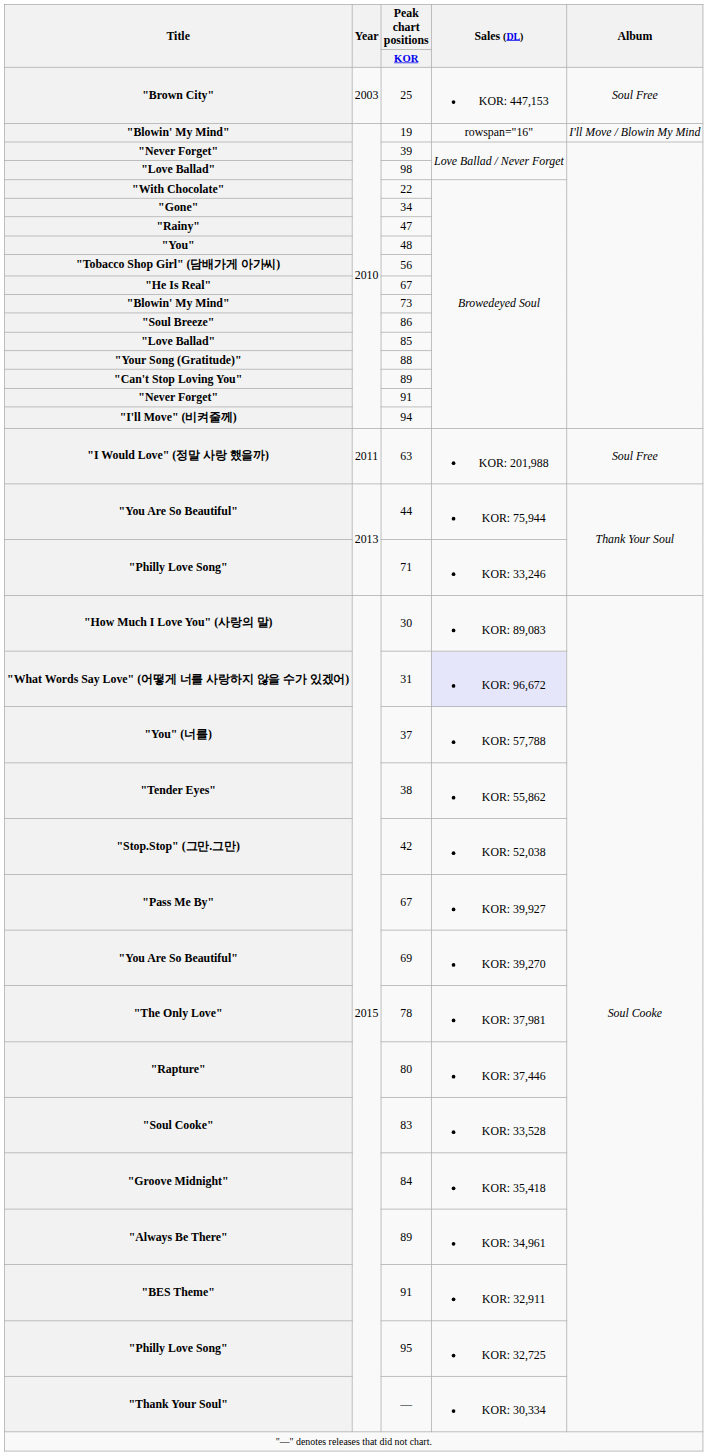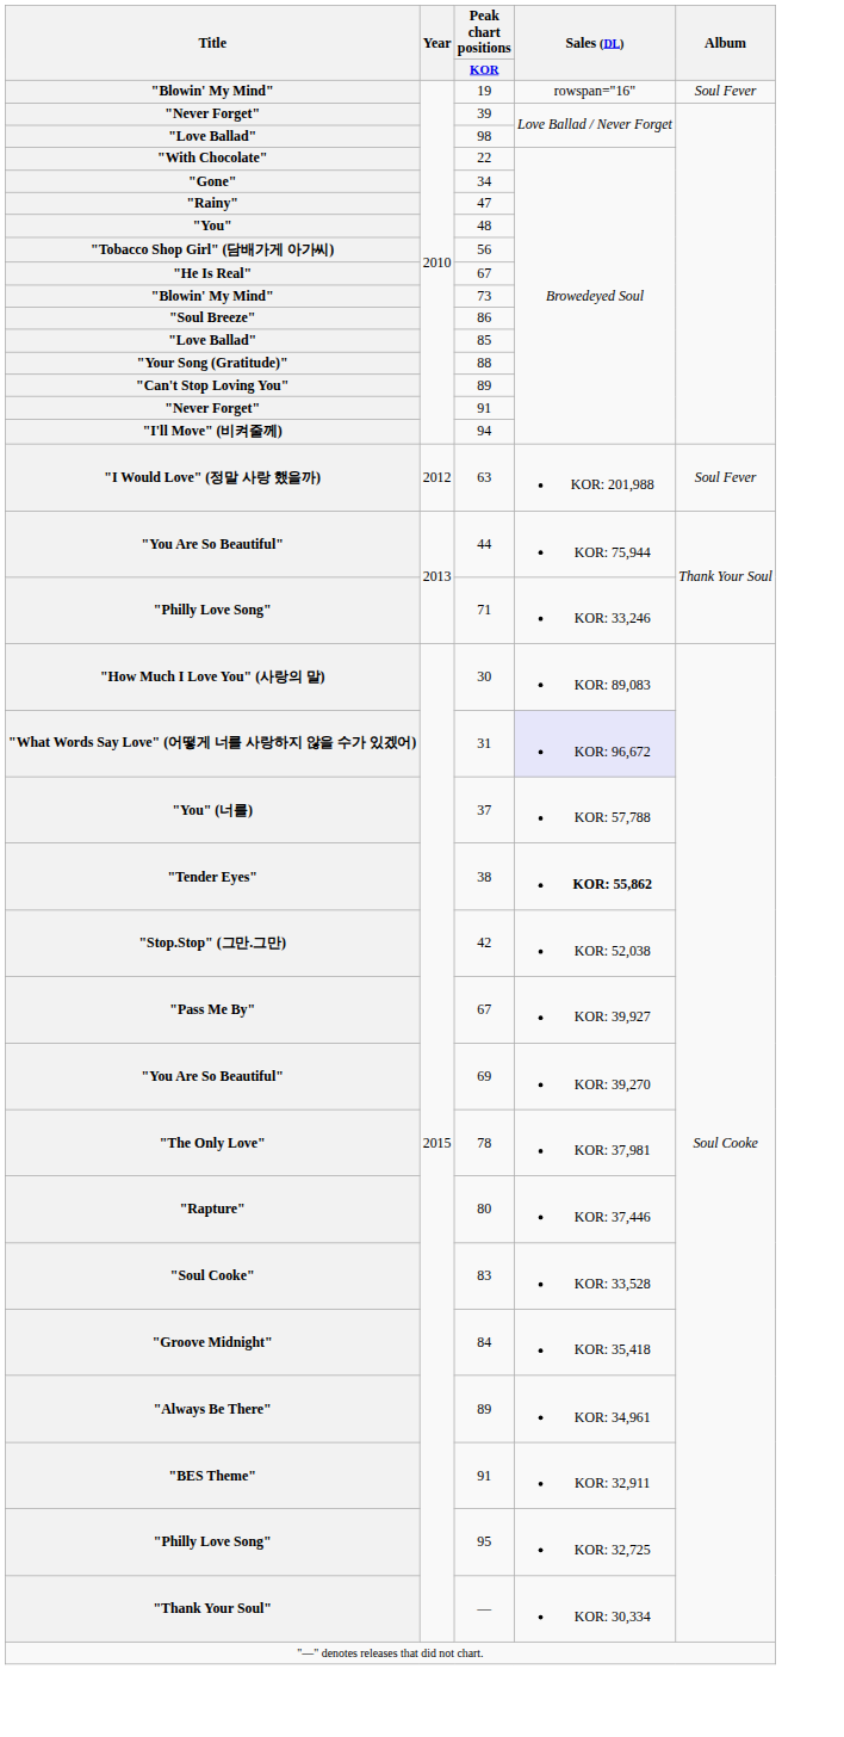- row: "Brown City" | 2003 | 25 | KOR: 447,153 | Soul Free
19 | Album: I'll Move / Blowin My Mind -> Soul Fever
63 | Year: 2011 -> 2012
63 | Album: Soul Free -> Soul Fever
38 | Sales (DL): normal -> bold
